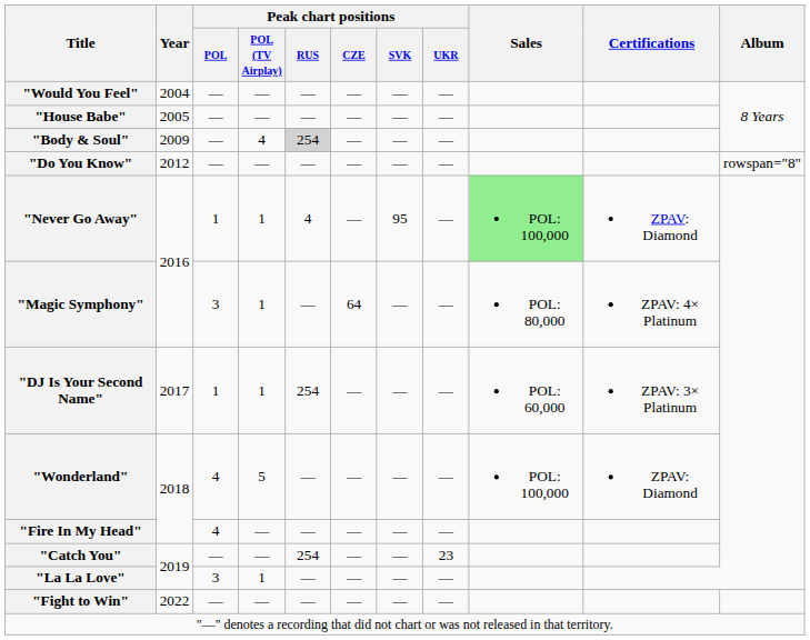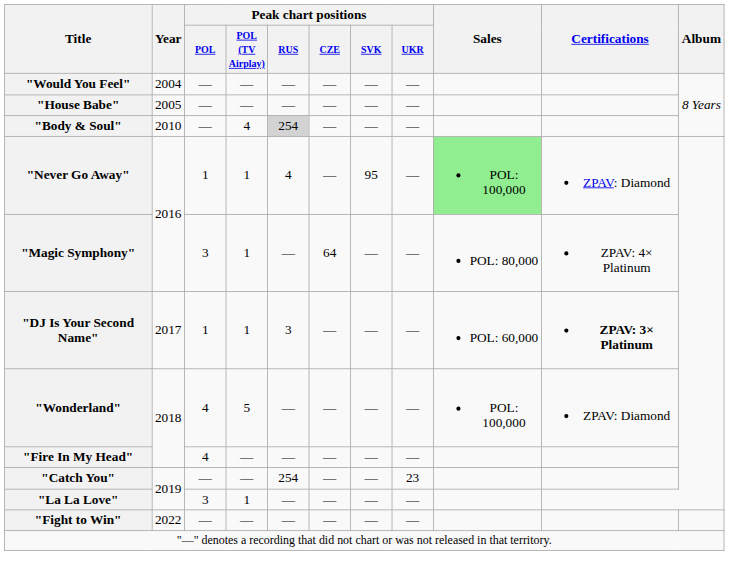"Body & Soul" | Year: 2009 -> 2010
- row: "Do You Know" | 2012 | — | — | — | — | — | — | rowspan="8"
"DJ Is Your Second Name" | Peak chart positions / RUS: 254 -> 3
"DJ Is Your Second Name" | Certifications: normal -> bold
